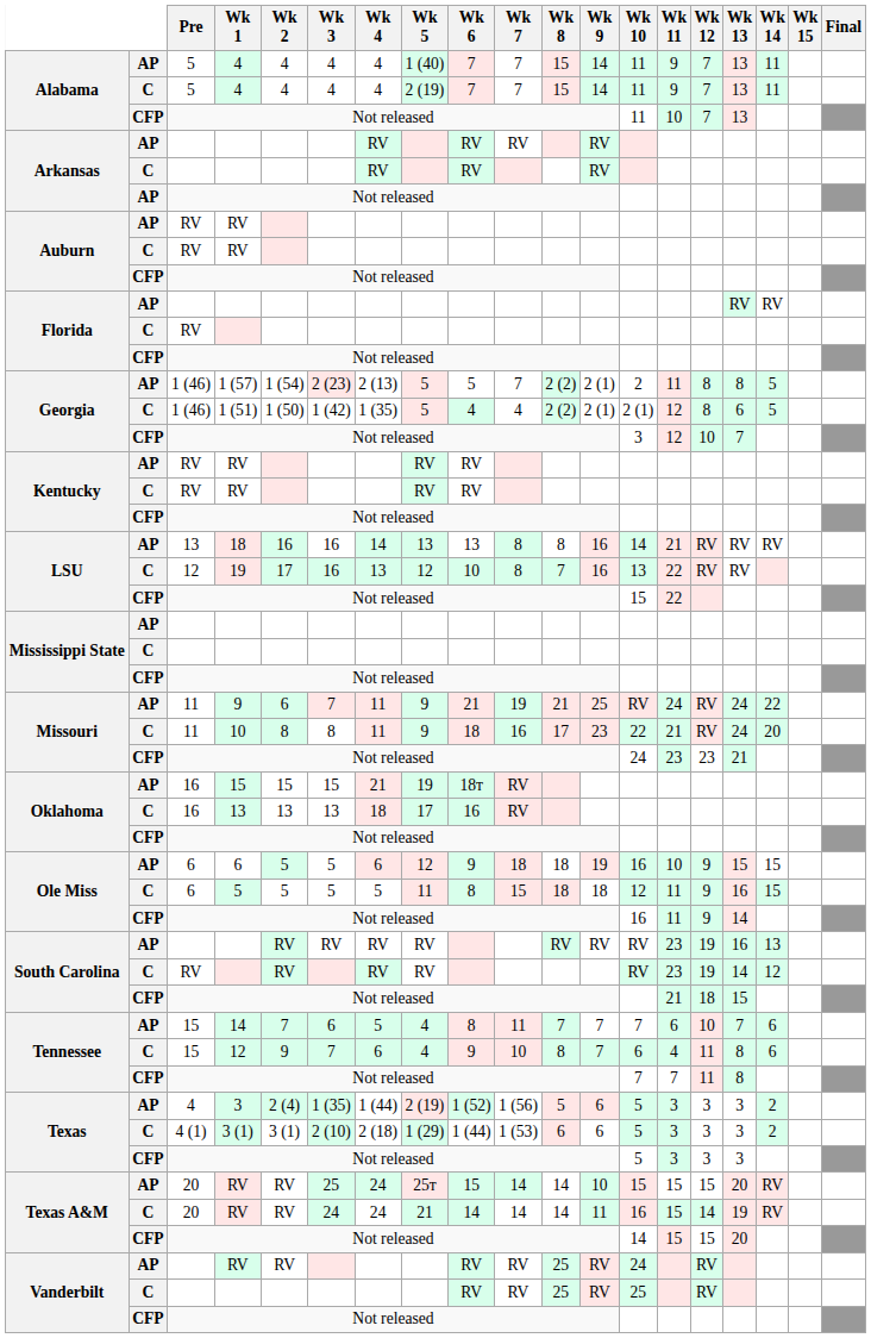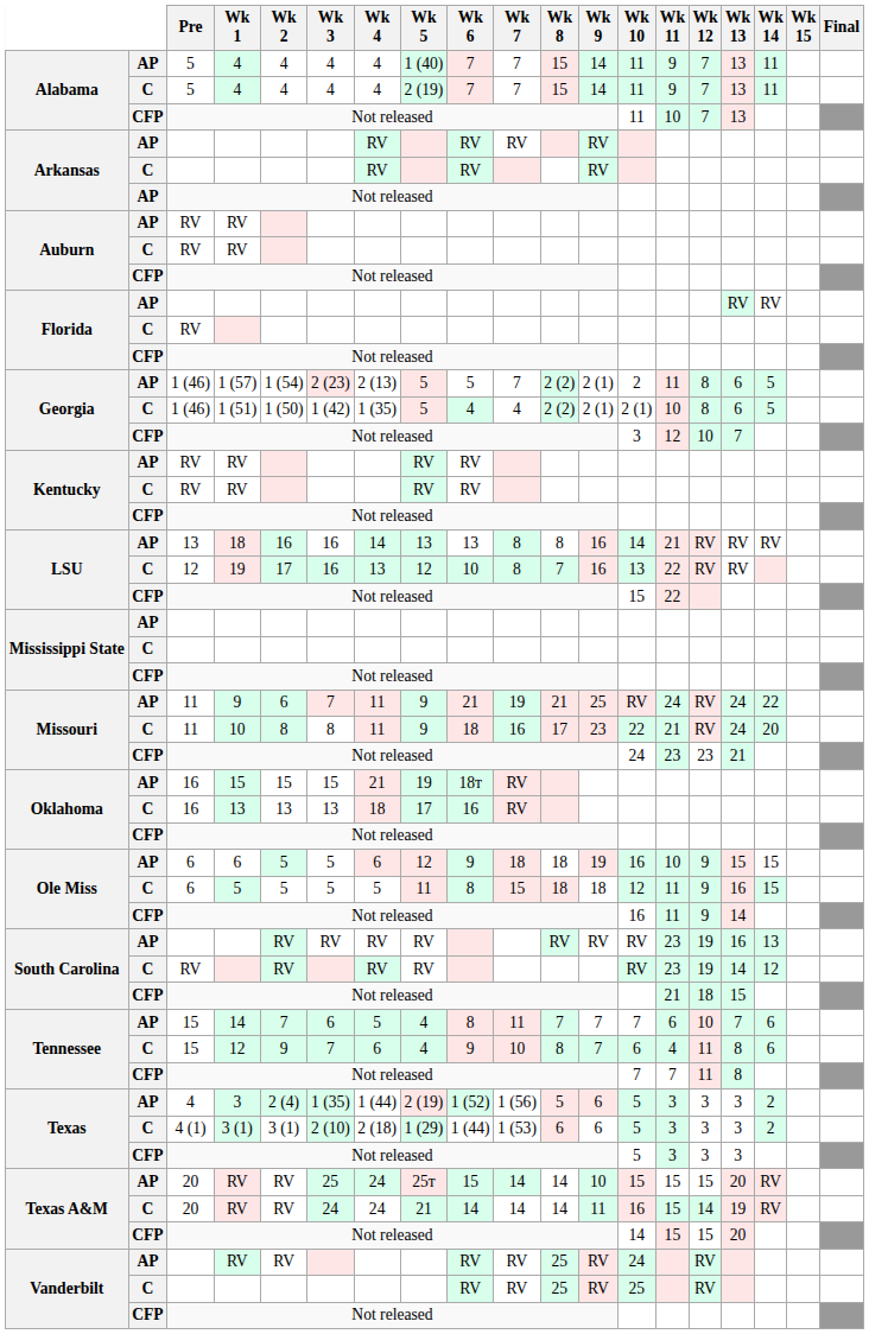1 (57) | Wk 13: 8 -> 6
1 (51) | Wk 11: 12 -> 10
